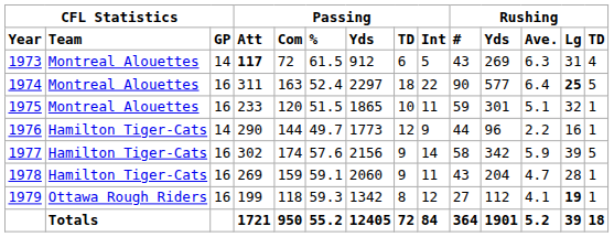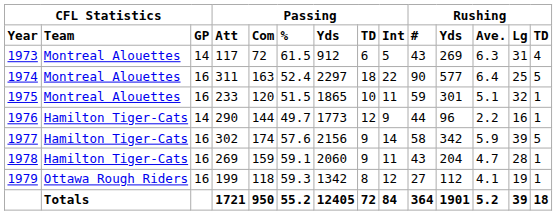1973 | column 4: bold -> normal
1974 | column 13: bold -> normal
1979 | column 13: bold -> normal
